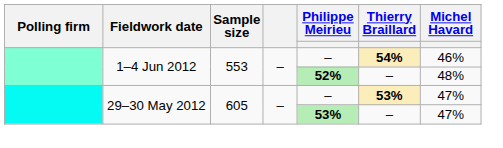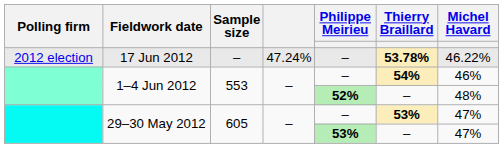+ row: 2012 election | 17 Jun 2012 | – | 47.24% | – | 53.78% | 46.22%
